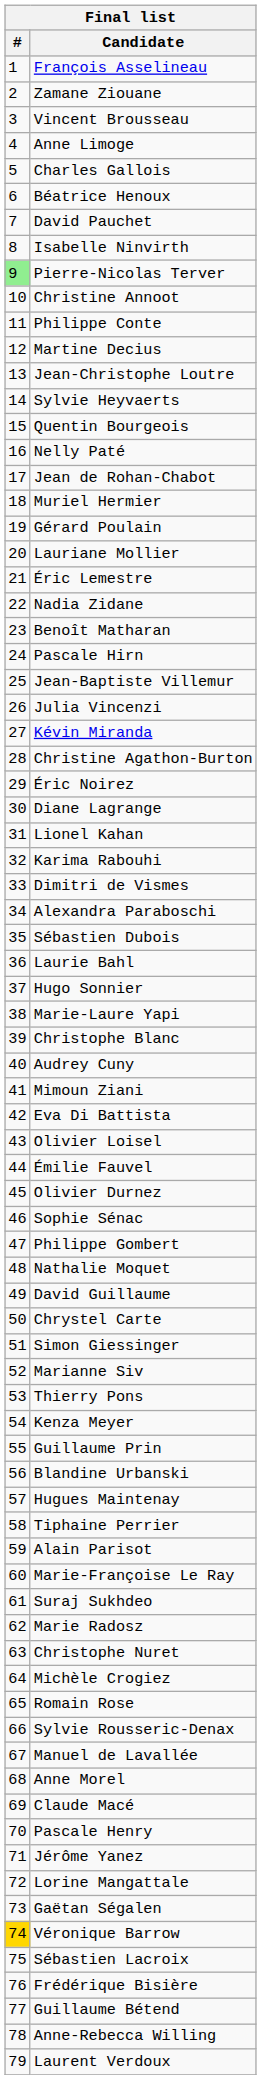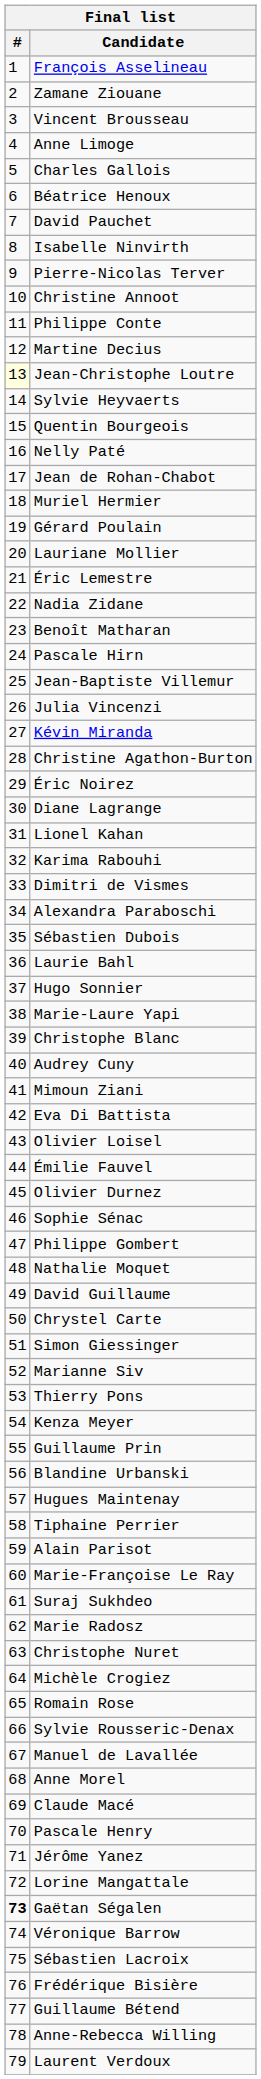Pierre-Nicolas Terver | #: lightgreen background -> no background
Jean-Christophe Loutre | #: no background -> lightyellow background
Gaëtan Ségalen | #: normal -> bold
Véronique Barrow | #: gold background -> no background
